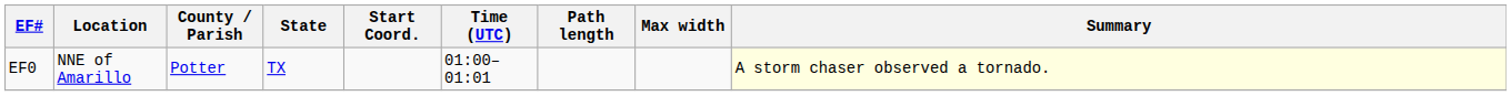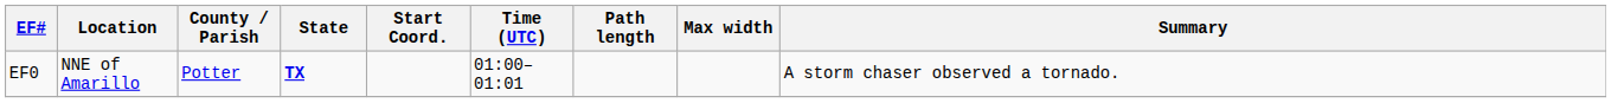EF0 | State: normal -> bold
EF0 | Summary: lightyellow background -> no background
